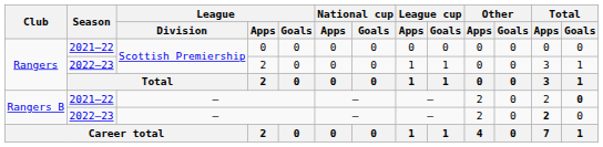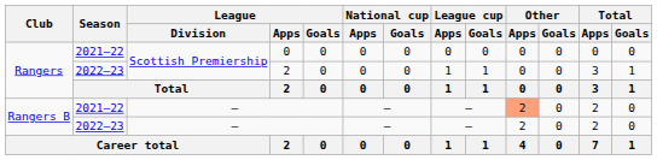2021–22 / — | Other / Apps: no background -> lightsalmon background
2021–22 / — | Total / Goals: bold -> normal
2022–23 / — | Total / Apps: bold -> normal
